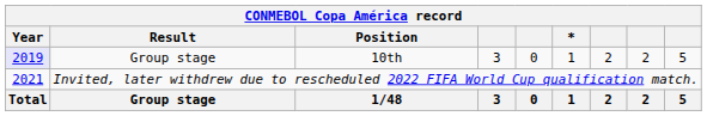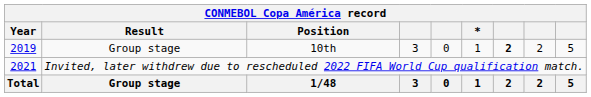Group stage / 10th | Year: lavender background -> no background
Group stage / 10th | column 7: normal -> bold
